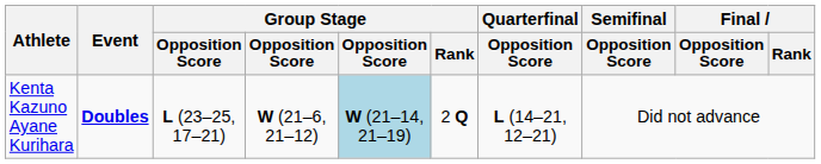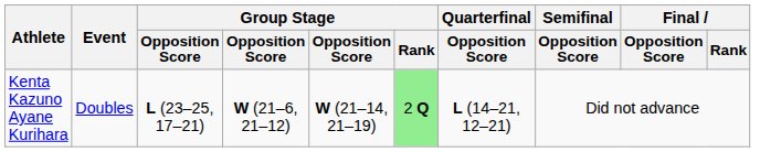Kenta Kazuno Ayane Kurihara | Event: bold -> normal
Kenta Kazuno Ayane Kurihara | column 5: lightblue background -> no background
Kenta Kazuno Ayane Kurihara | Group Stage / Rank: no background -> lightgreen background
